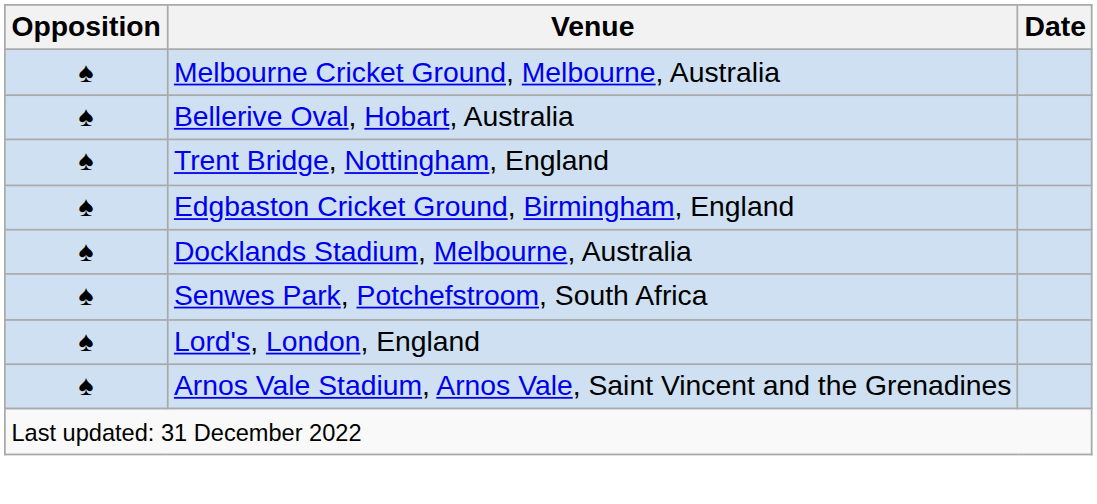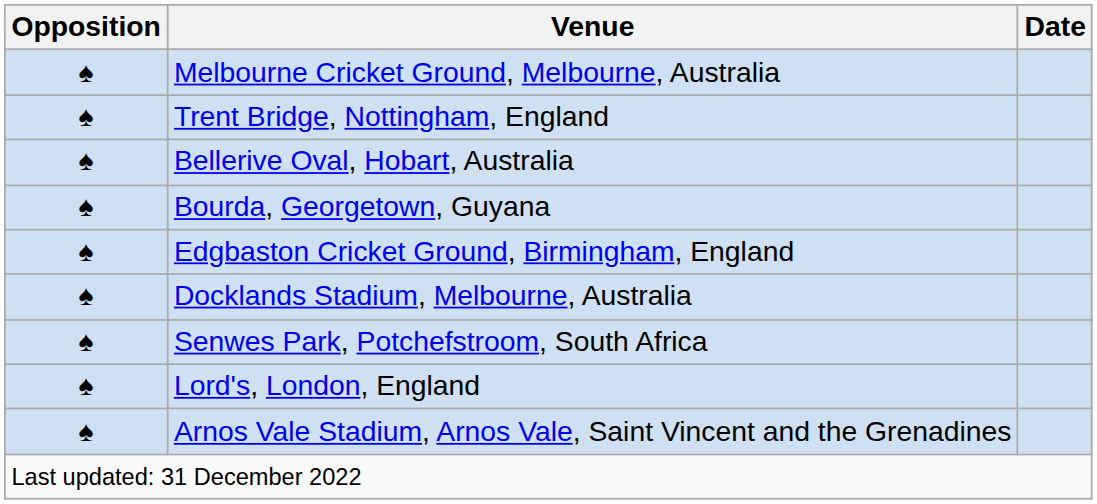rows swapped: Trent Bridge, Nottingham, England <-> Bellerive Oval, Hobart, Australia
+ row: ♠ | Bourda, Georgetown, Guyana
